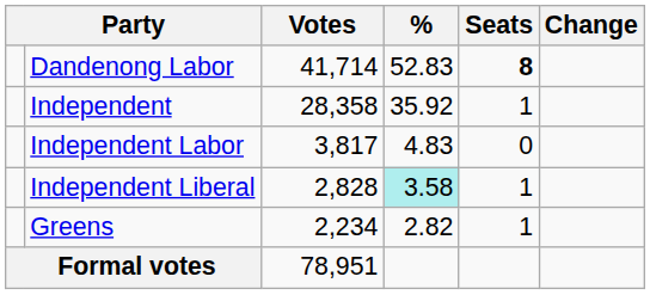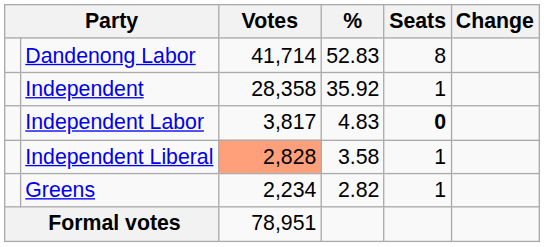Dandenong Labor | Seats: bold -> normal
Independent Labor | Seats: normal -> bold
Independent Liberal | Votes: no background -> lightsalmon background
Independent Liberal | %: paleturquoise background -> no background
